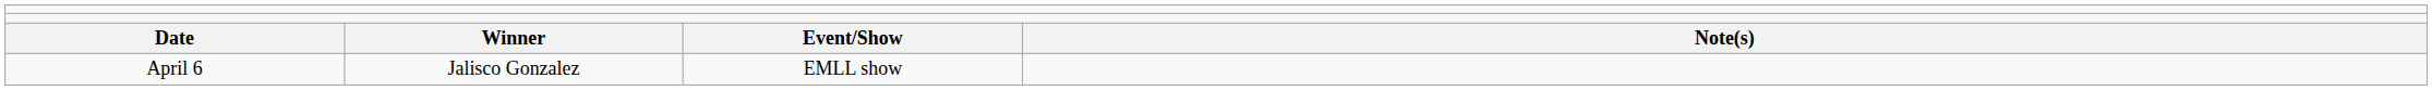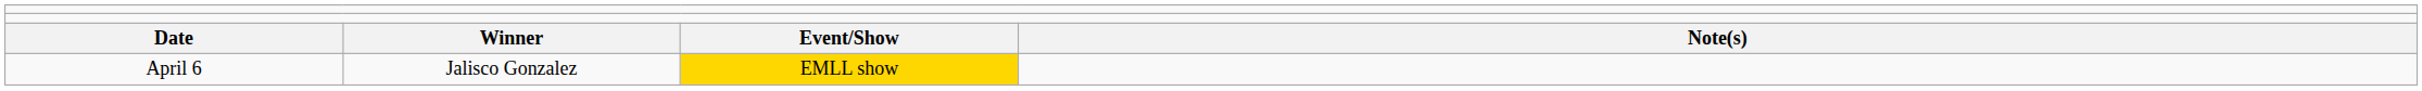April 6 | column 3: no background -> gold background
